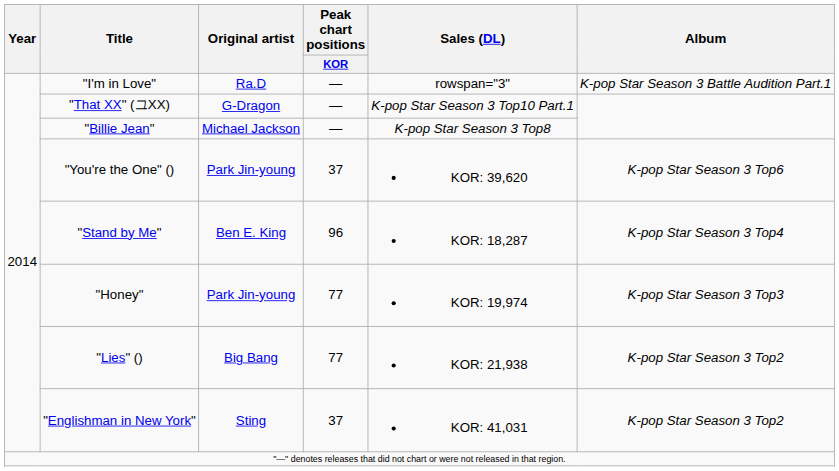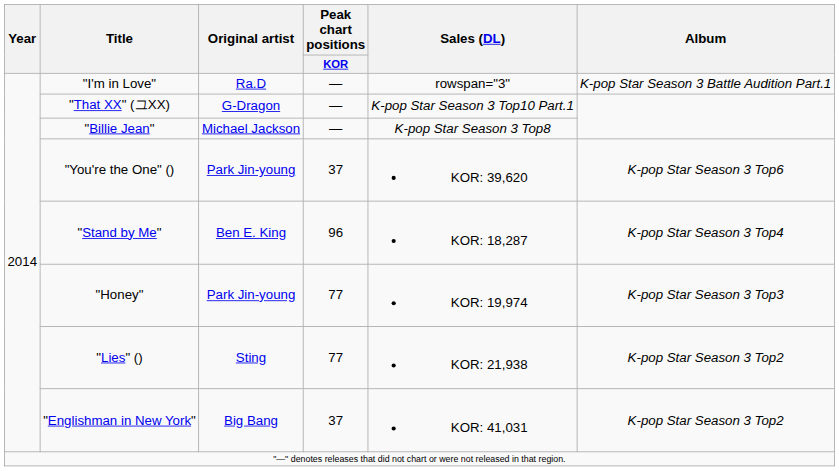"Lies" () | Original artist: Big Bang -> Sting
"Englishman in New York" | Original artist: Sting -> Big Bang
